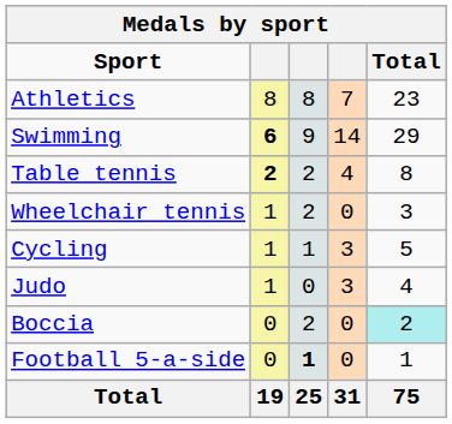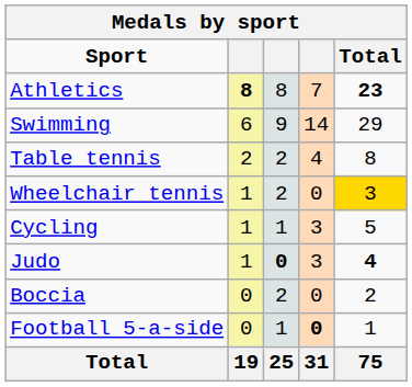Athletics | column 2: normal -> bold
Athletics | Total: normal -> bold
Swimming | column 2: bold -> normal
Table tennis | column 2: bold -> normal
Wheelchair tennis | Total: no background -> gold background
Judo | column 3: normal -> bold
Judo | Total: normal -> bold
Boccia | Total: paleturquoise background -> no background
Football 5-a-side | column 3: bold -> normal
Football 5-a-side | column 4: normal -> bold
